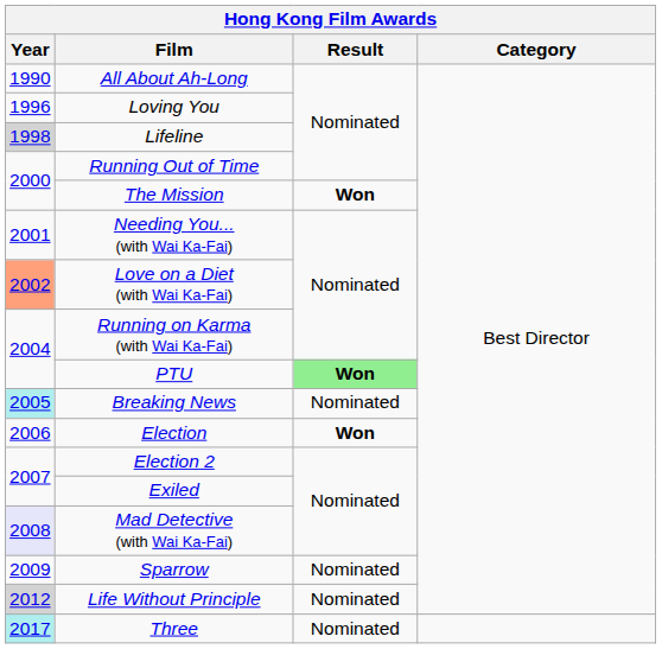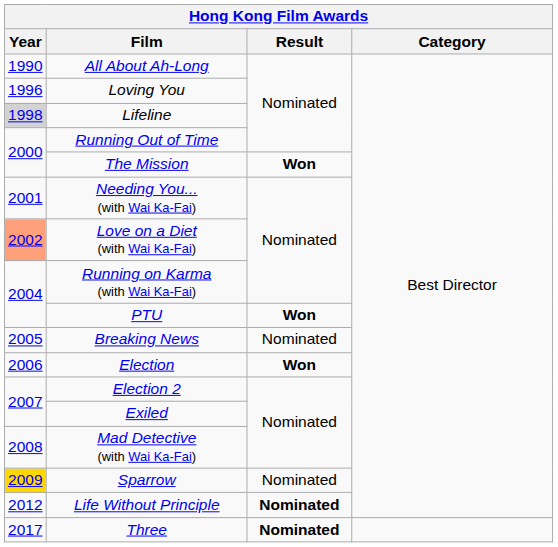PTU | Result: lightgreen background -> no background
Breaking News | Year: paleturquoise background -> no background
Mad Detective (with Wai Ka-Fai) | Year: lavender background -> no background
Sparrow | Year: no background -> gold background
Life Without Principle | Year: lightgrey background -> no background
Life Without Principle | Result: normal -> bold
Three | Year: paleturquoise background -> no background
Three | Result: normal -> bold
